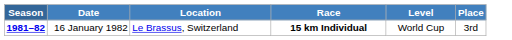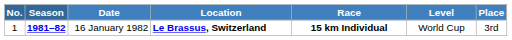+ column: No. | 1
16 January 1982 | Location: normal -> bold
